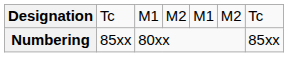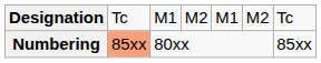Numbering | column 2: no background -> lightsalmon background
